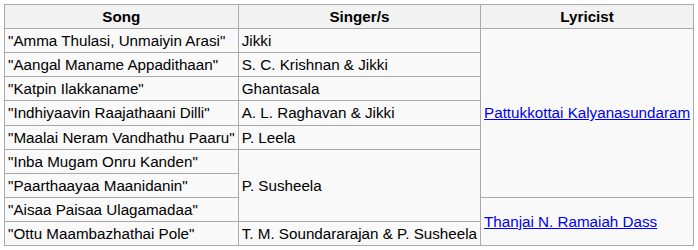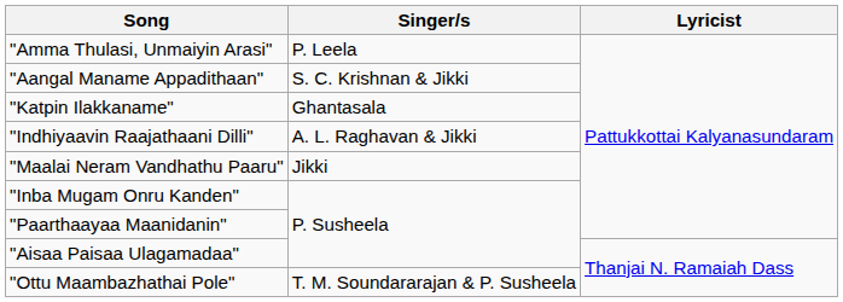"Amma Thulasi, Unmaiyin Arasi" | Singer/s: Jikki -> P. Leela
"Maalai Neram Vandhathu Paaru" | Singer/s: P. Leela -> Jikki
